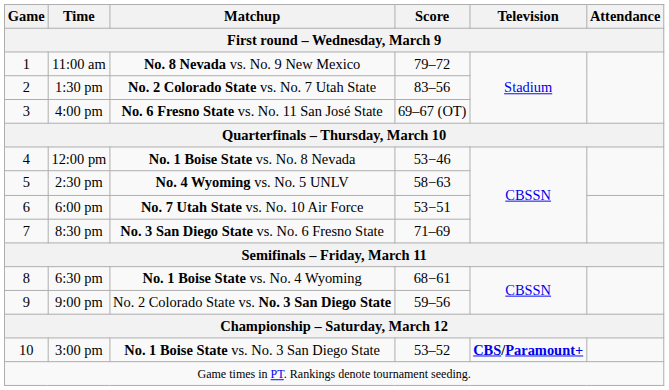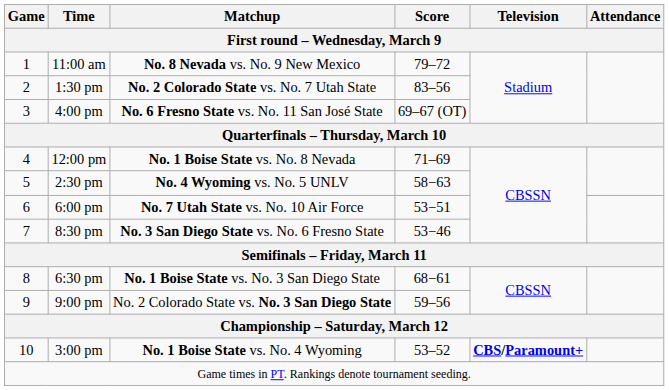12:00 pm | Score: 53−46 -> 71–69
8:30 pm | Score: 71–69 -> 53−46
6:30 pm | Matchup: No. 1 Boise State vs. No. 4 Wyoming -> No. 1 Boise State vs. No. 3 San Diego State
3:00 pm | Matchup: No. 1 Boise State vs. No. 3 San Diego State -> No. 1 Boise State vs. No. 4 Wyoming
